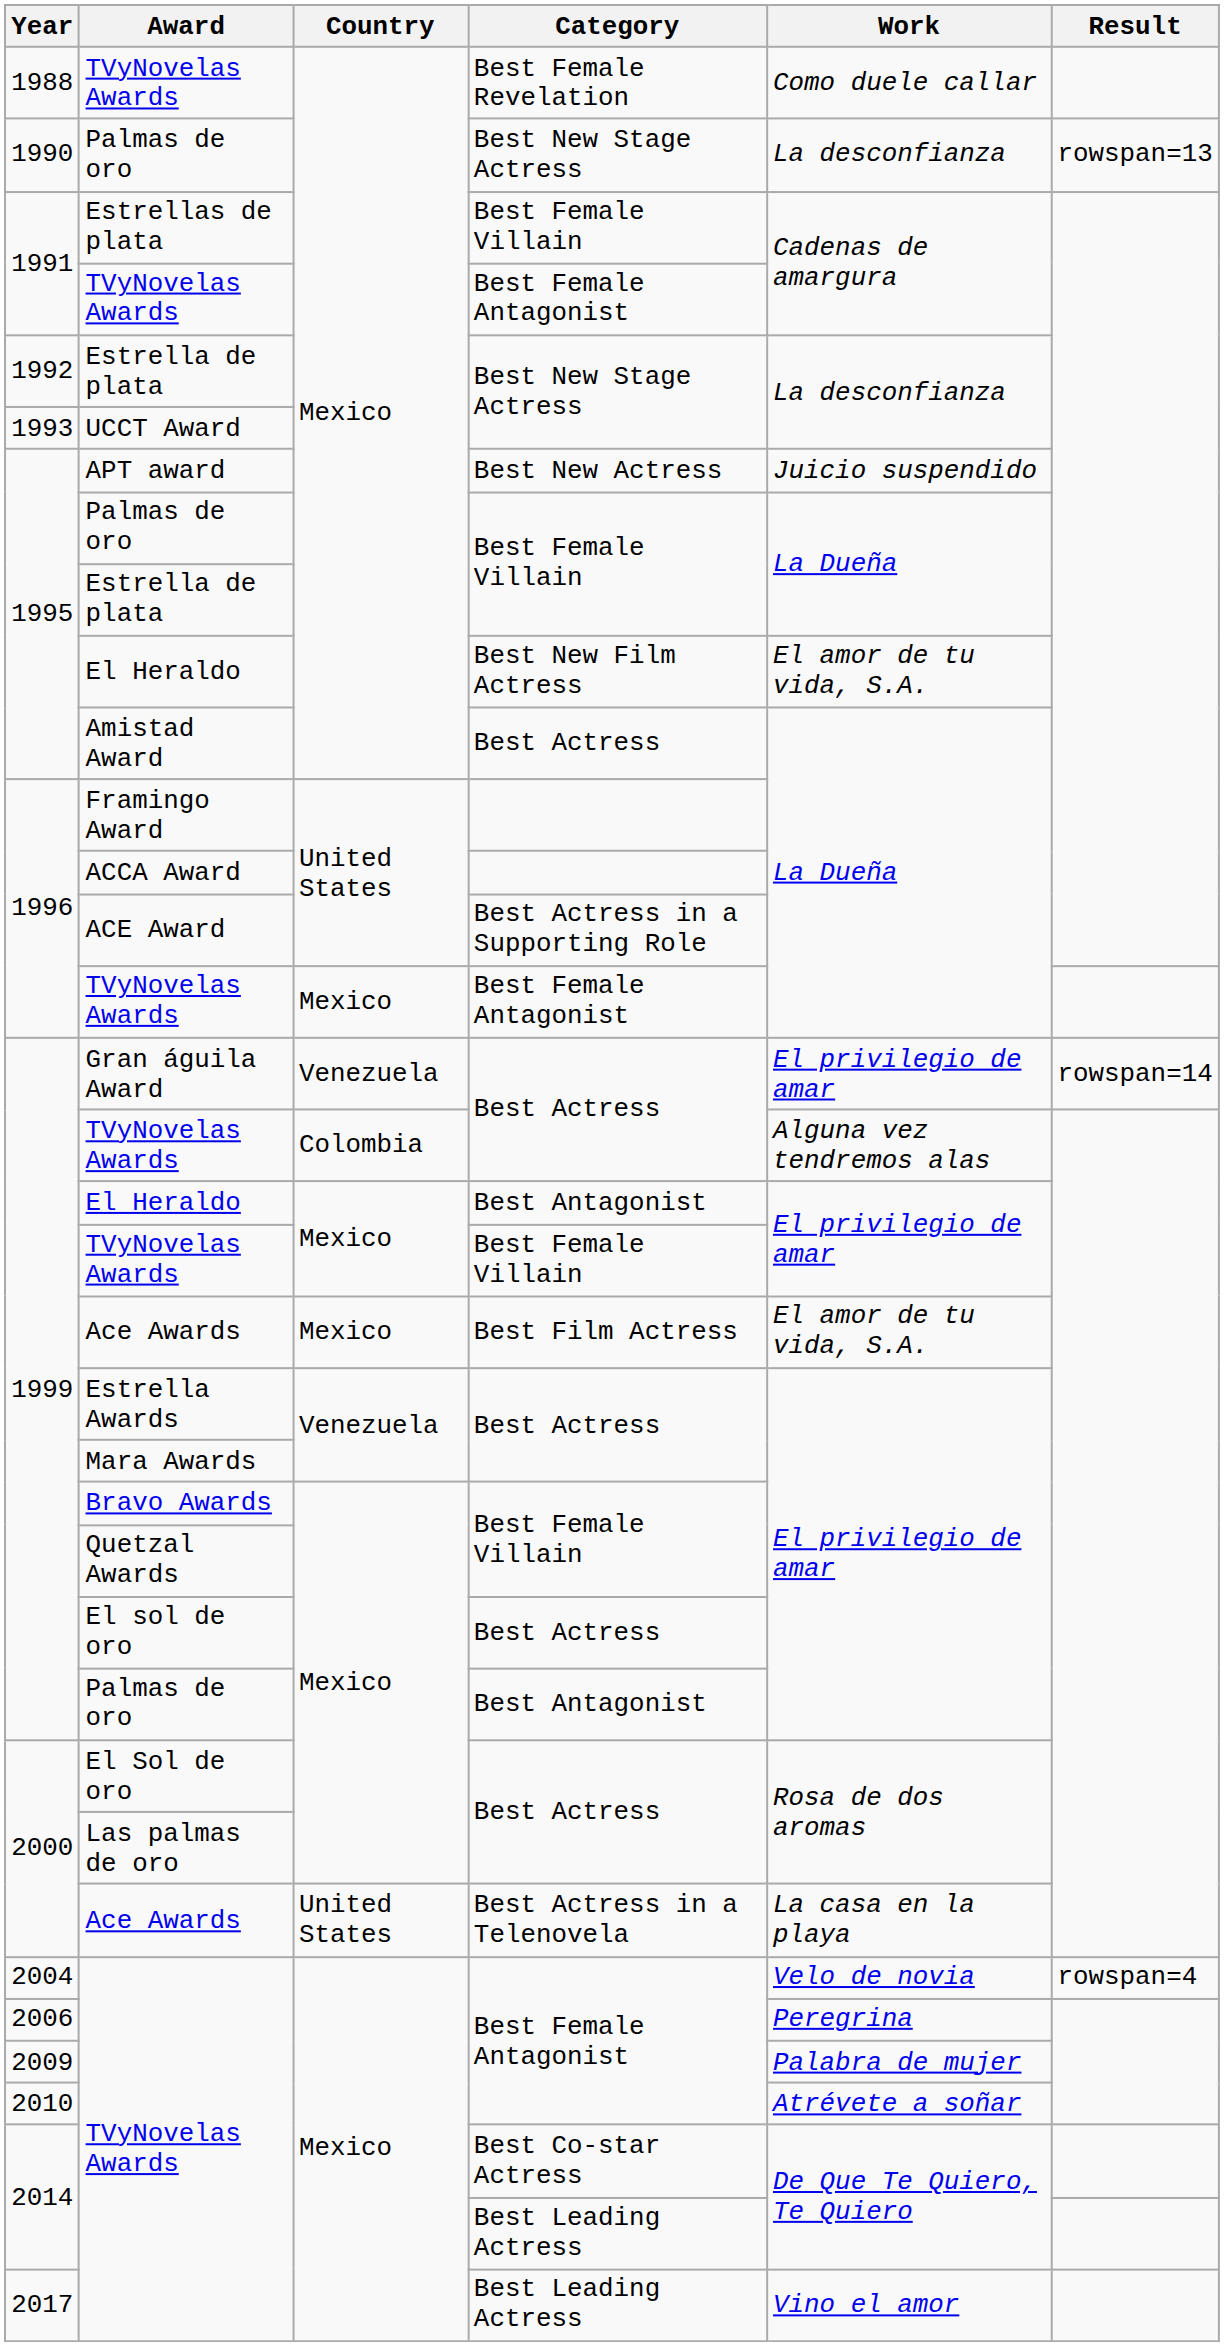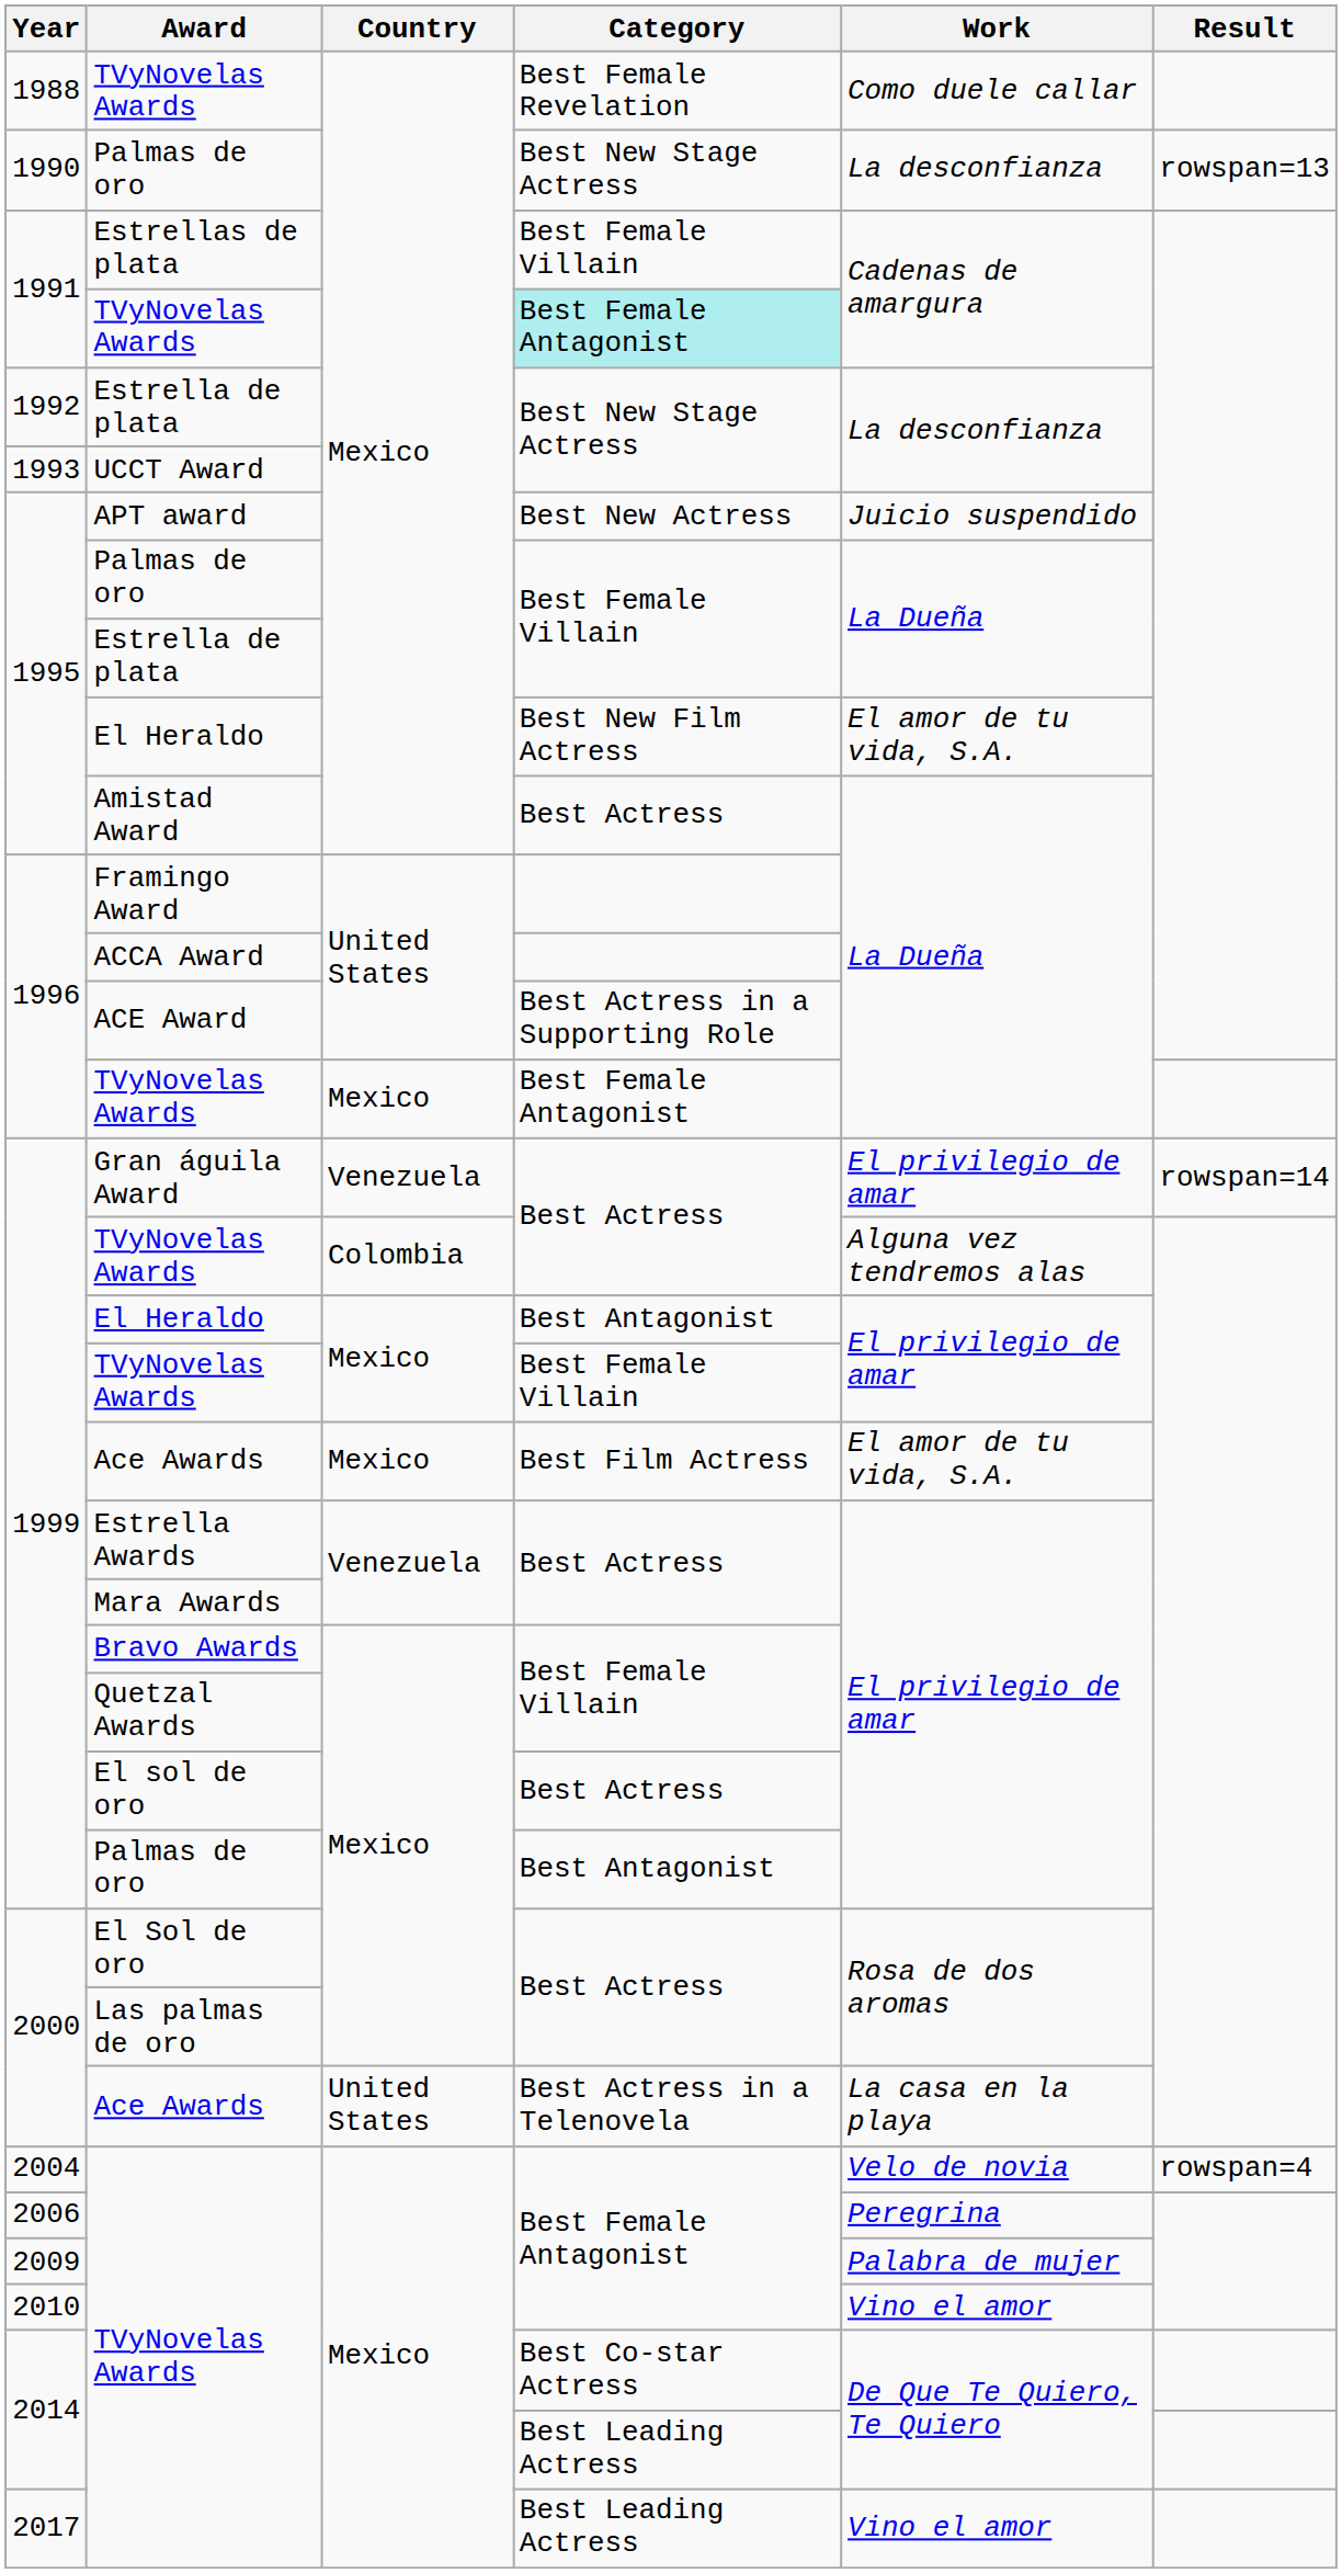1991 / TVyNovelas Awards | Category: no background -> paleturquoise background
2010 / TVyNovelas Awards | Work: Atrévete a soñar -> Vino el amor
